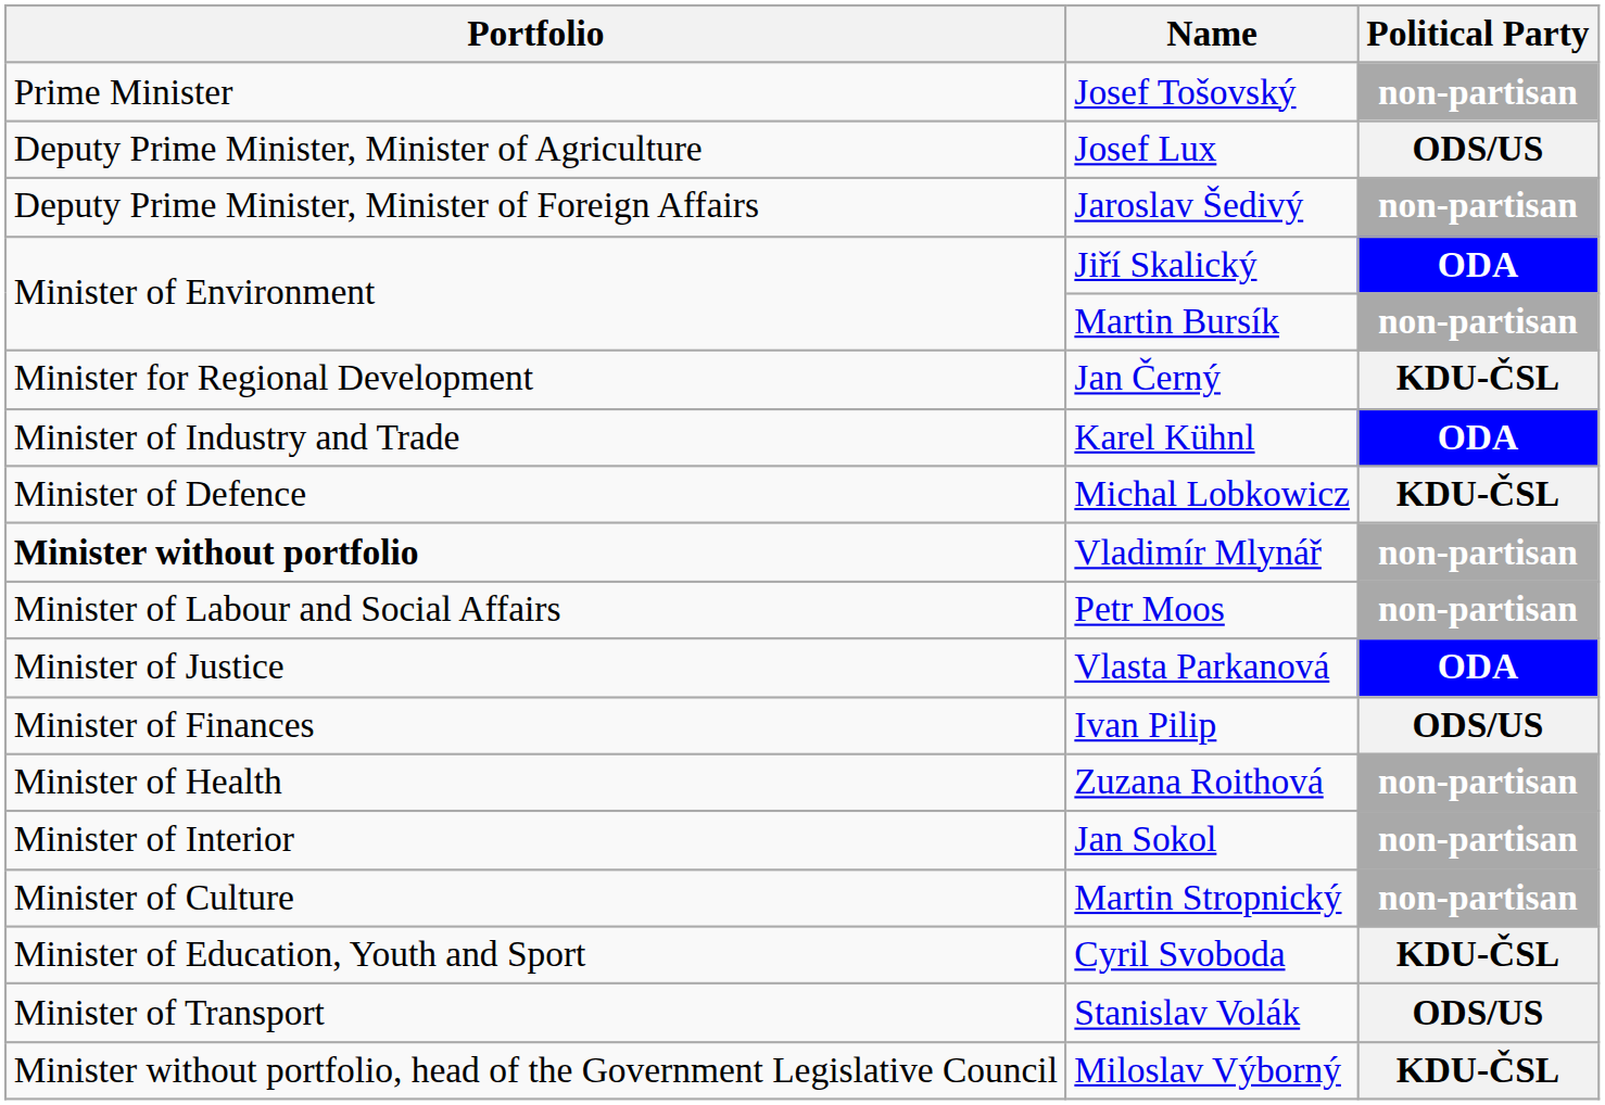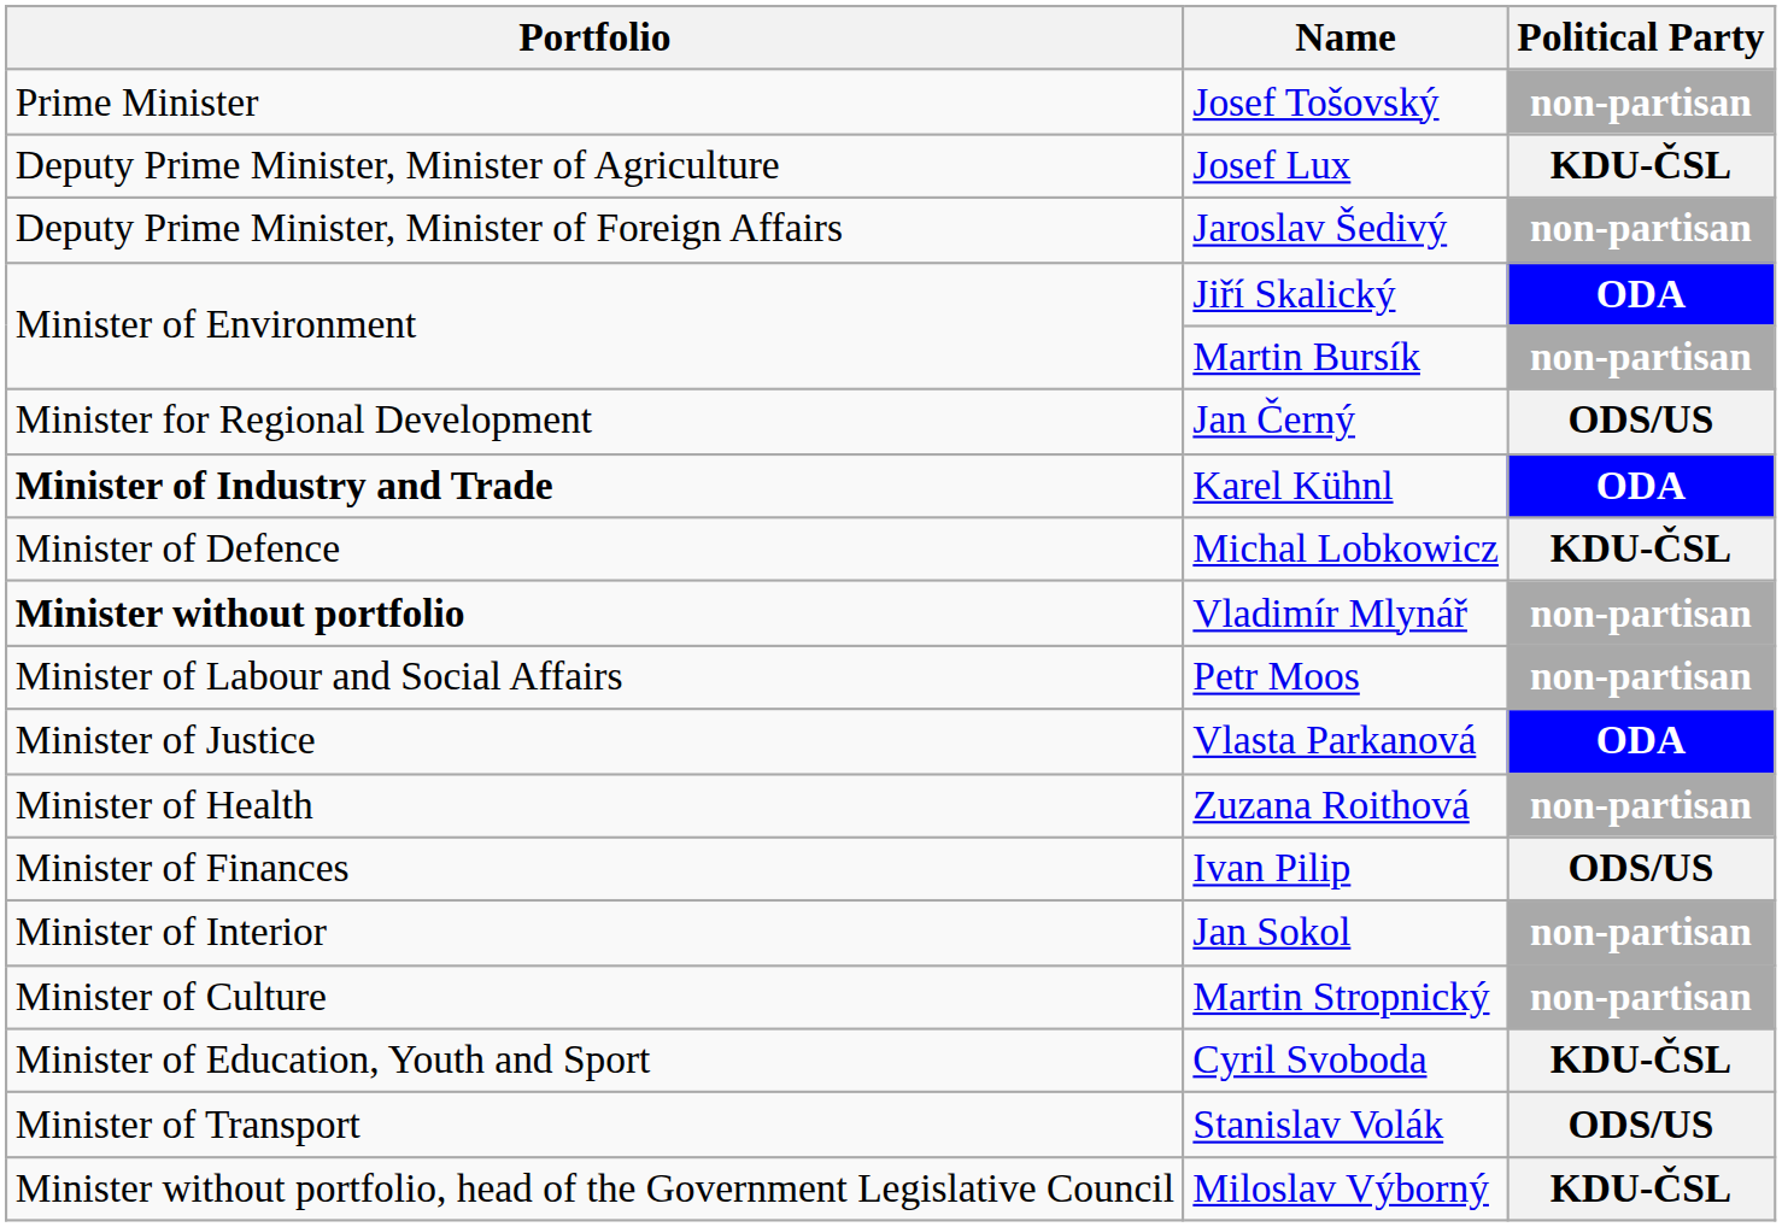Josef Lux | Political Party: ODS/US -> KDU-ČSL
Jan Černý | Political Party: KDU-ČSL -> ODS/US
Karel Kühnl | Portfolio: normal -> bold
rows swapped: Ivan Pilip <-> Zuzana Roithová
